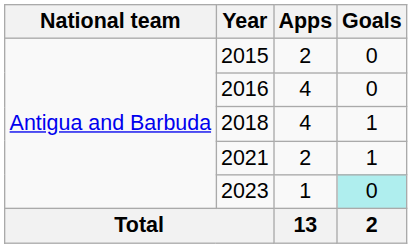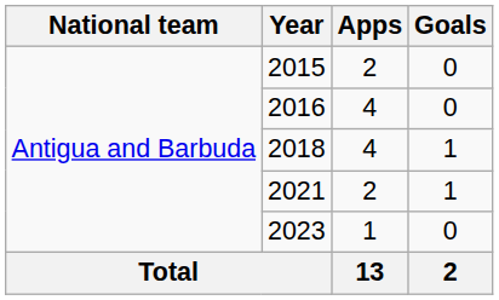2023 | Goals: paleturquoise background -> no background
